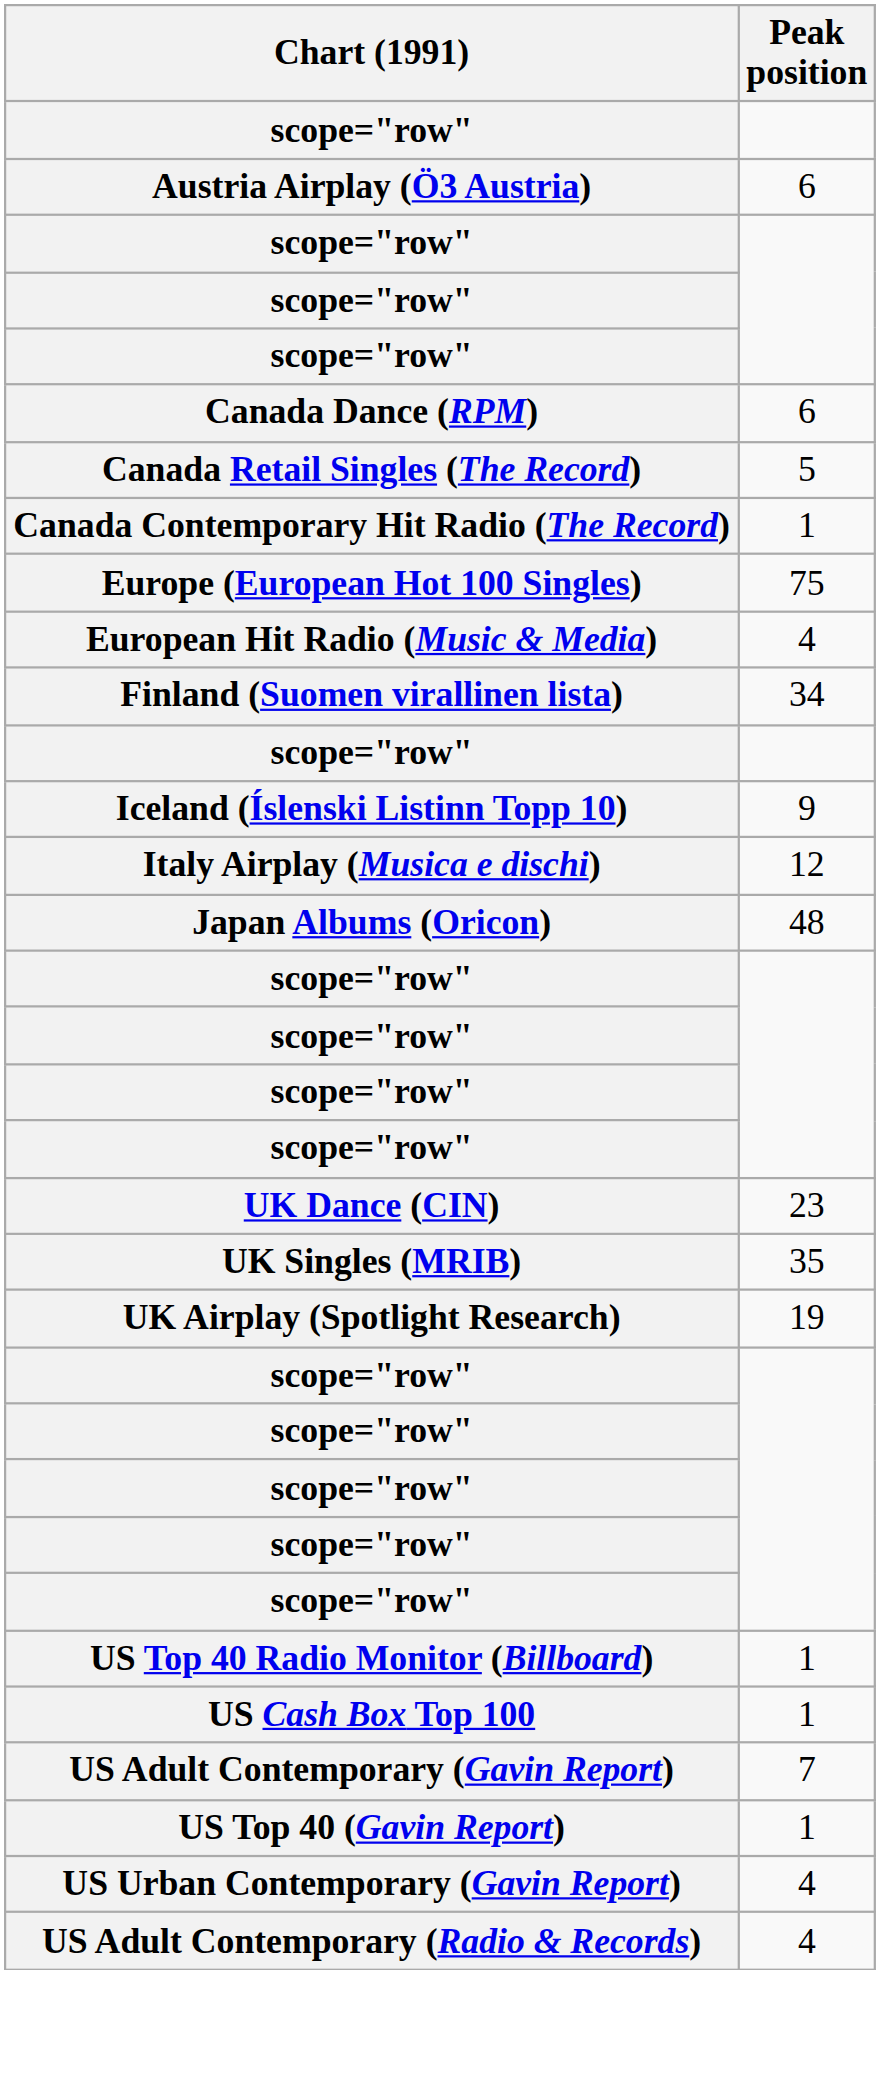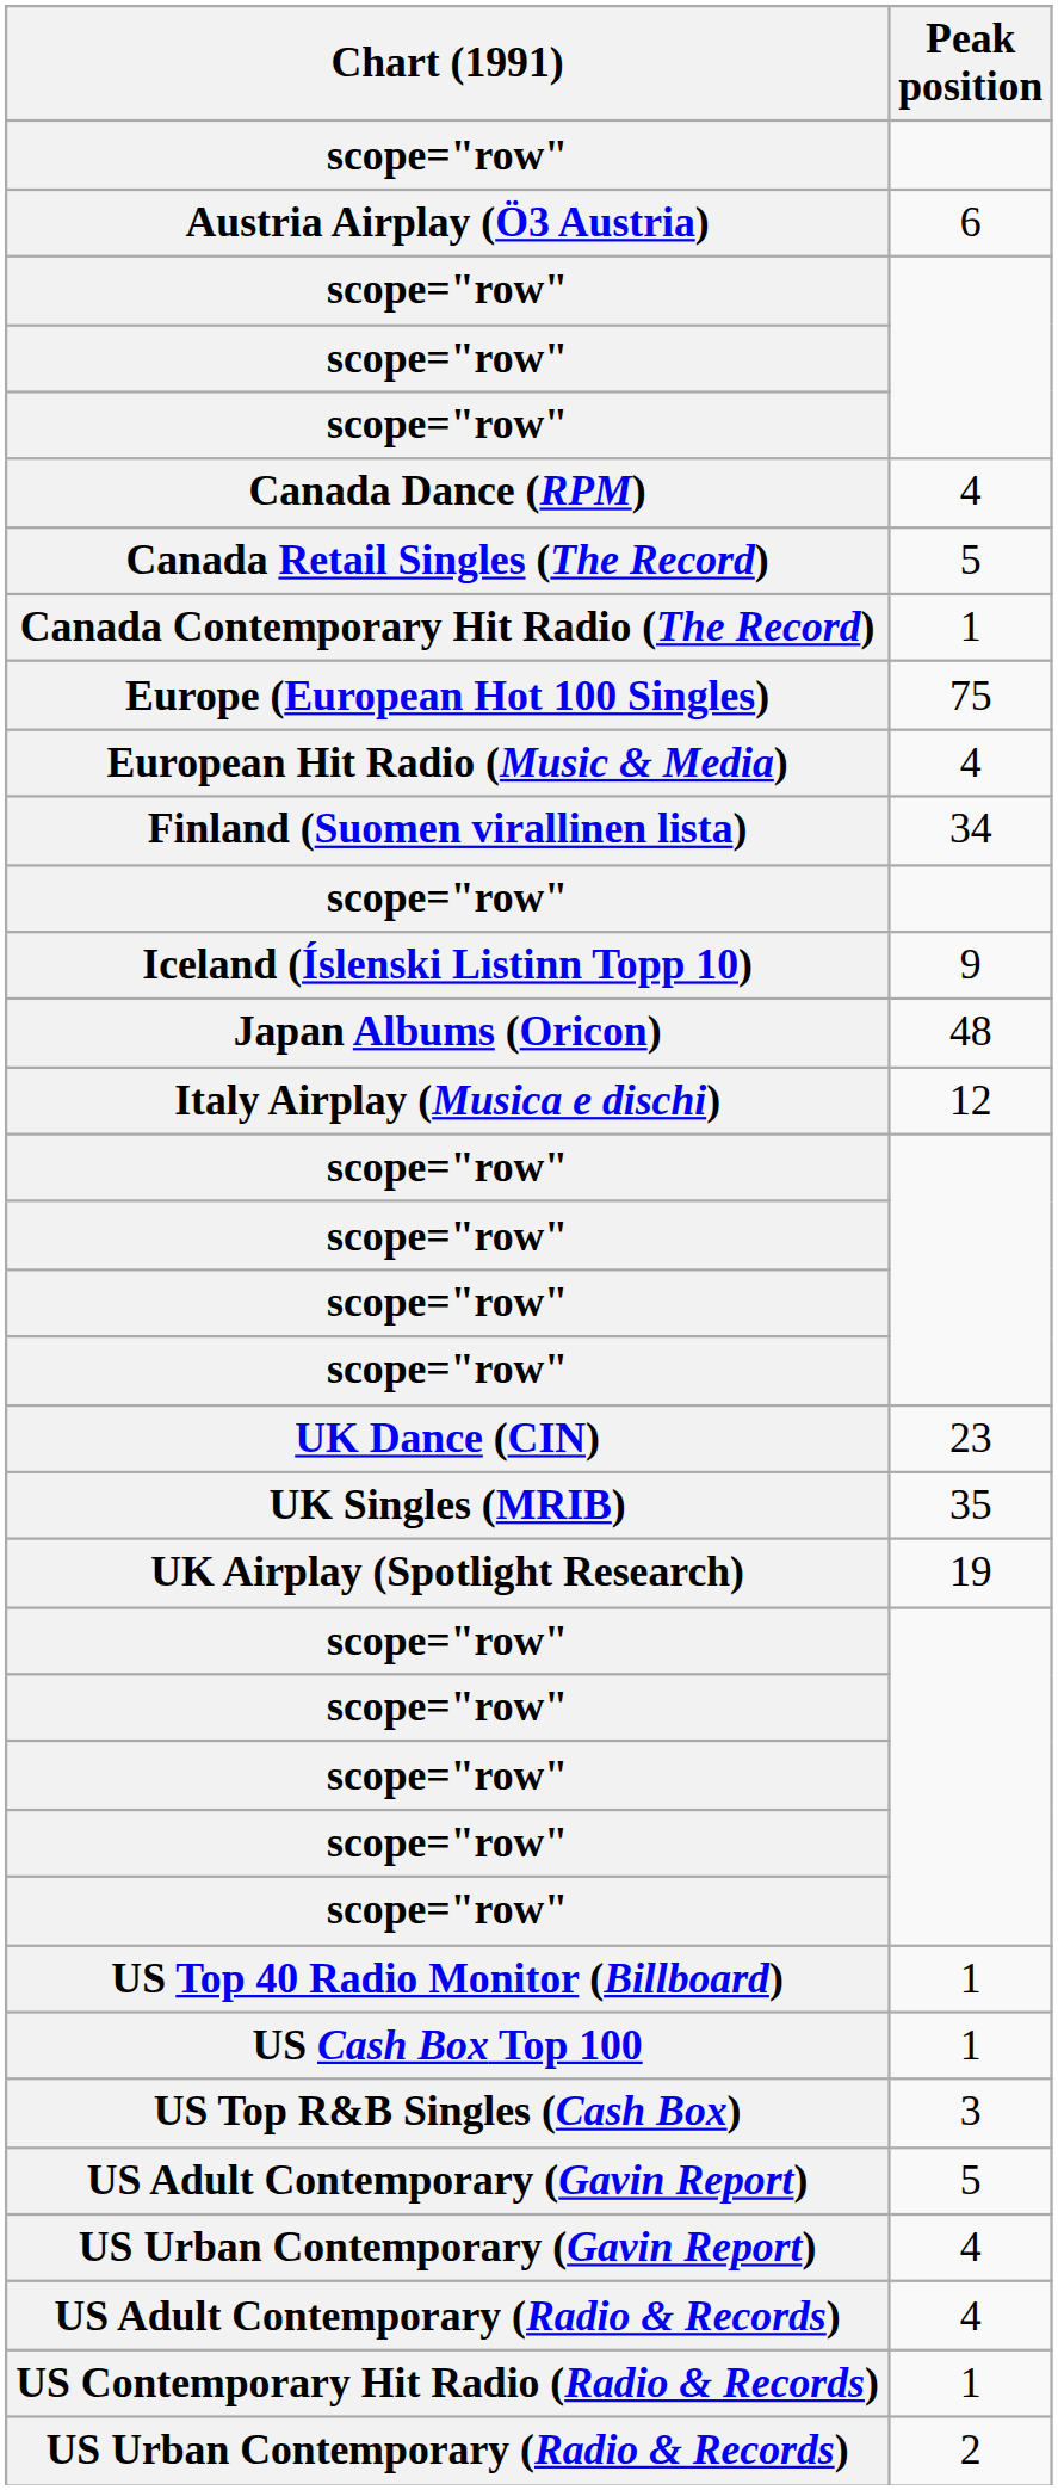Canada Dance (RPM) | Peak position: 6 -> 4
rows swapped: Italy Airplay (Musica e dischi) <-> Japan Albums (Oricon)
+ row: US Top R&B Singles (Cash Box) | 3
US Adult Contemporary (Gavin Report) | Peak position: 7 -> 5
- row: US Top 40 (Gavin Report) | 1
+ row: US Contemporary Hit Radio (Radio & Records) | 1
+ row: US Urban Contemporary (Radio & Records) | 2
